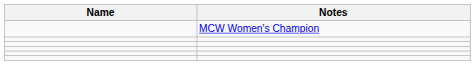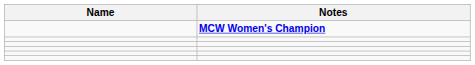row 2 | Notes: normal -> bold
